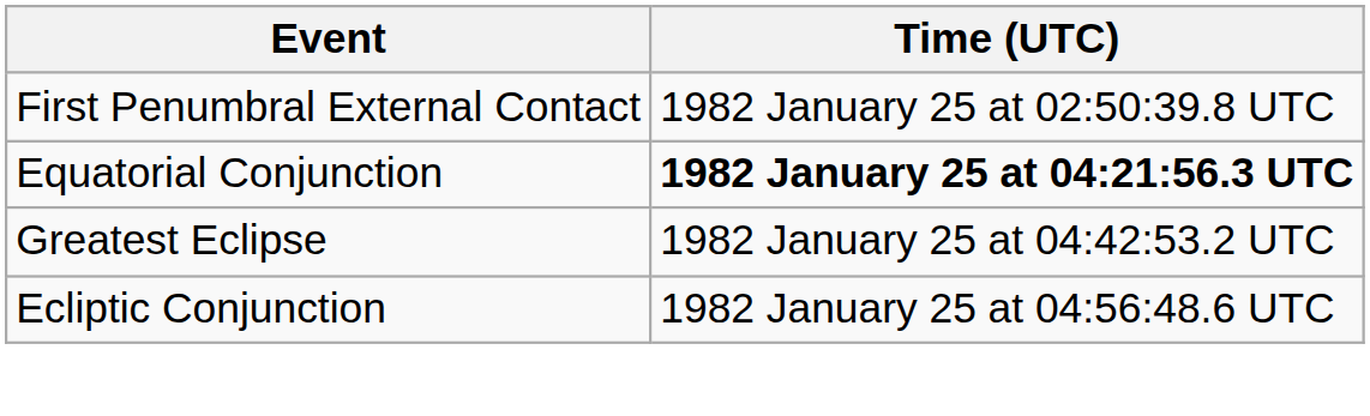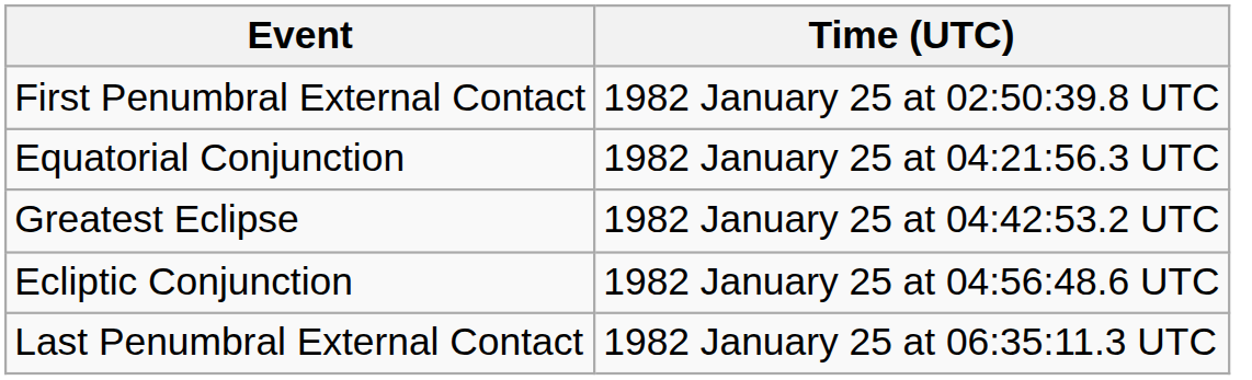Equatorial Conjunction | Time (UTC): bold -> normal
+ row: Last Penumbral External Contact | 1982 January 25 at 06:35:11.3 UTC
